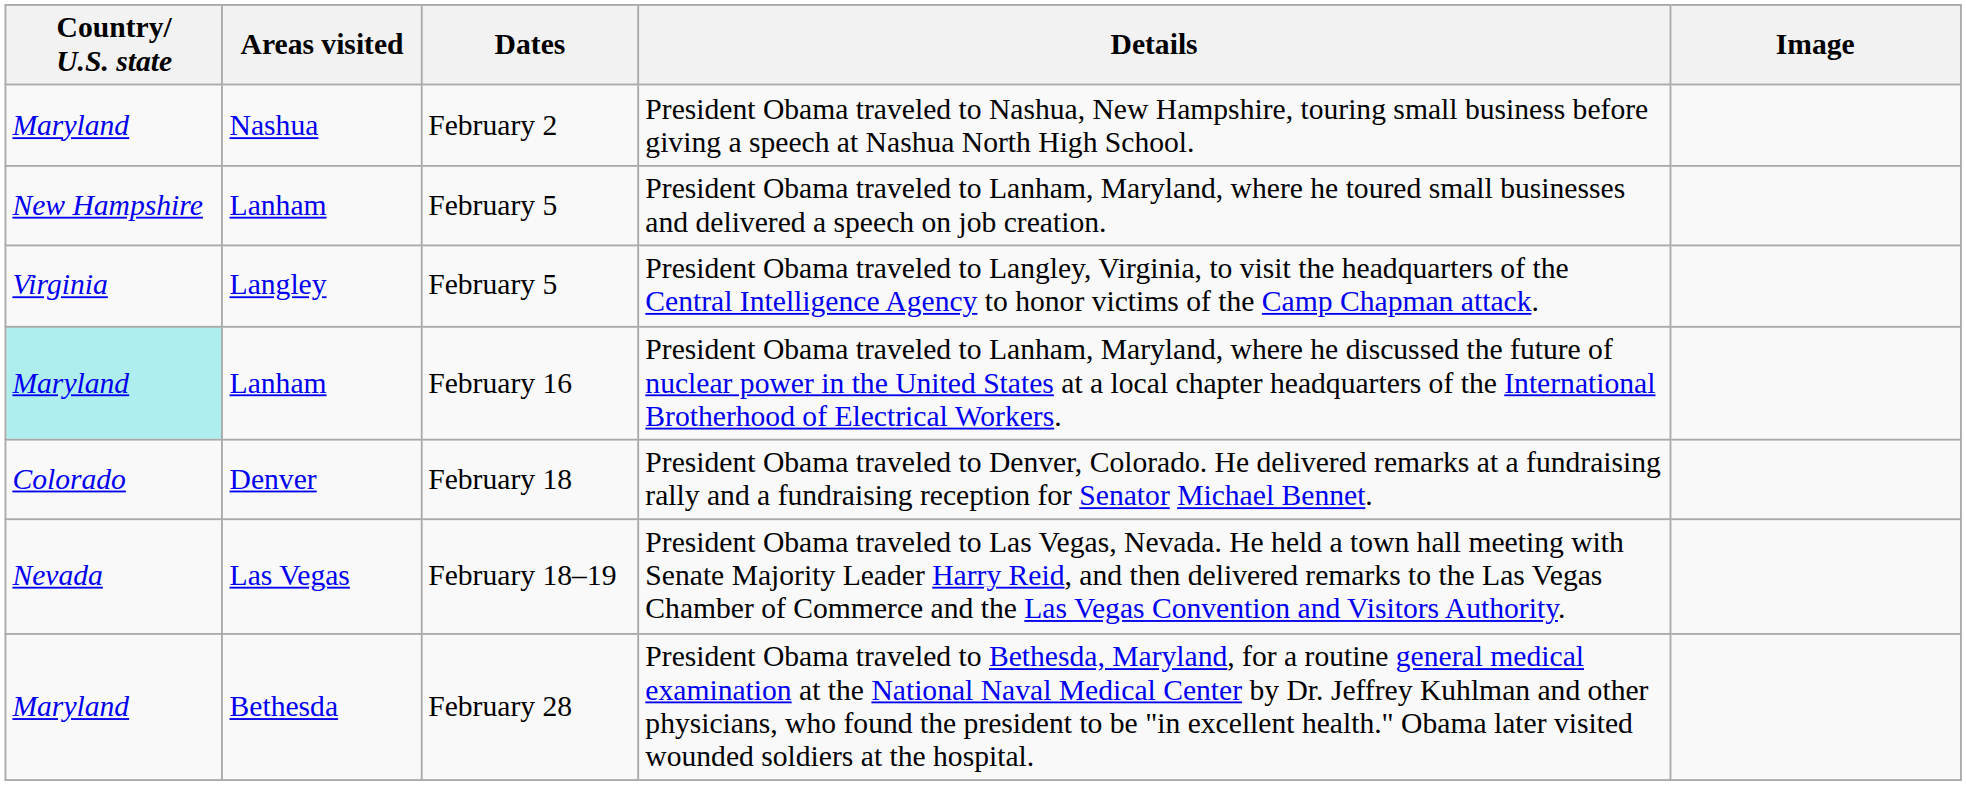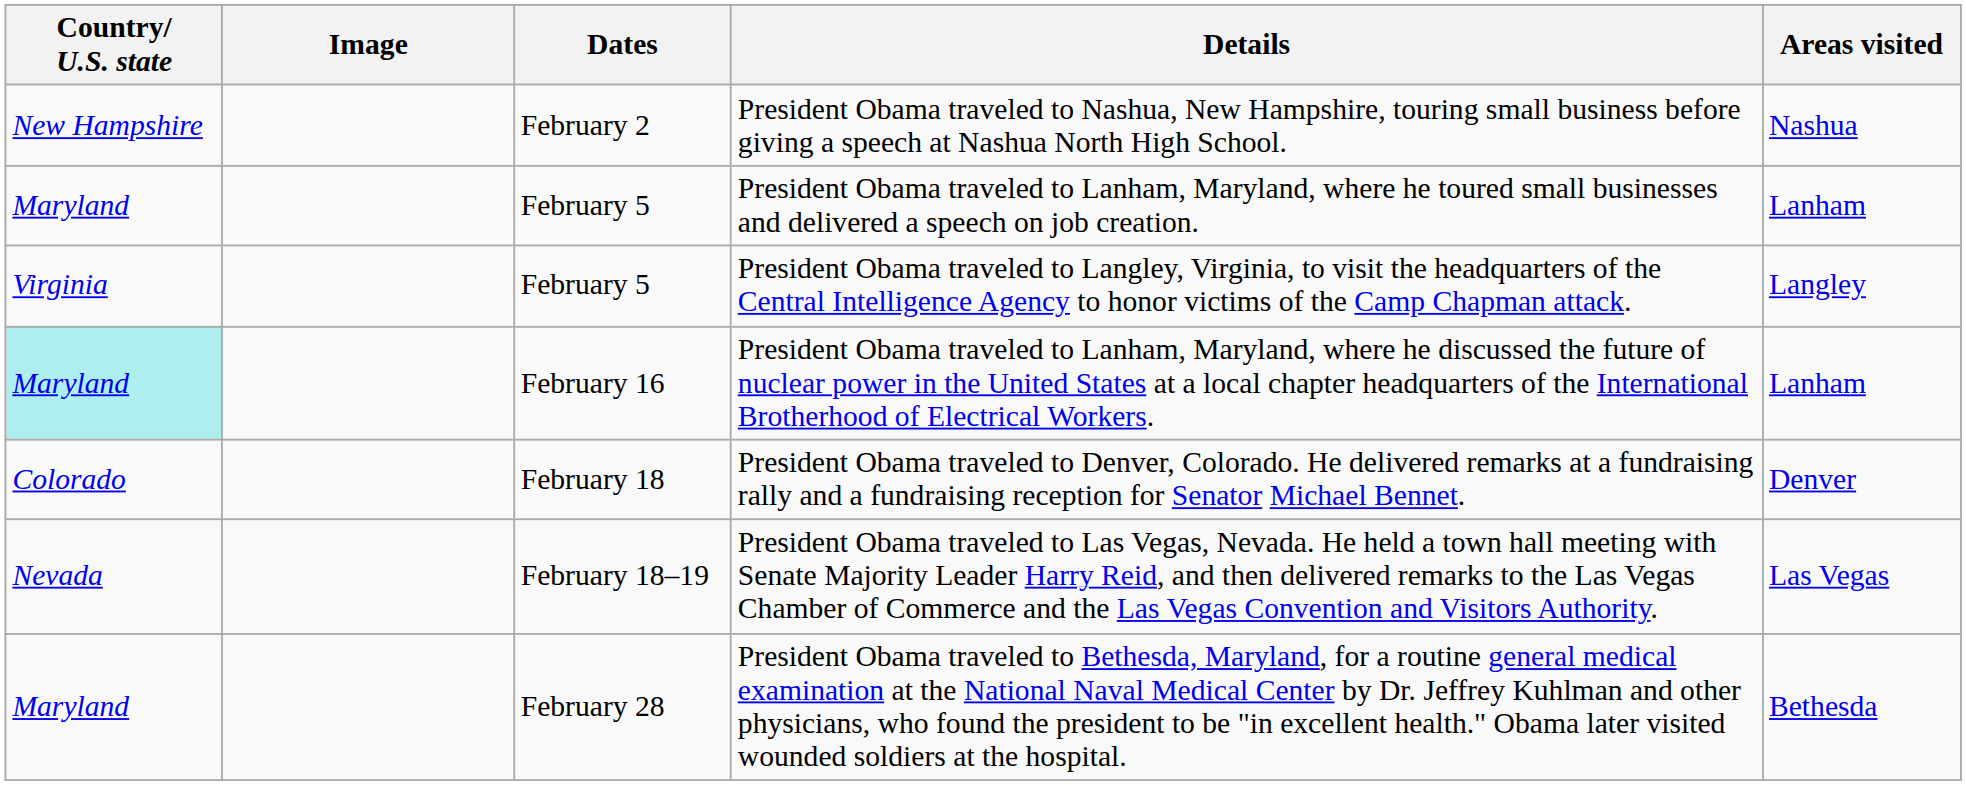columns swapped: Areas visited <-> Image
row 2 | Country/ U.S. state: Maryland -> New Hampshire
row 3 | Country/ U.S. state: New Hampshire -> Maryland
